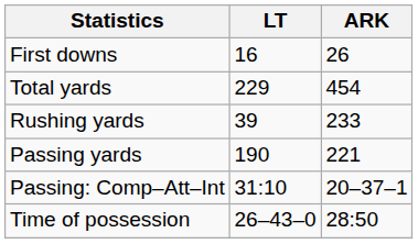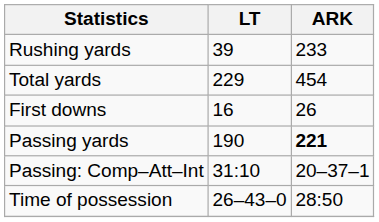rows swapped: First downs <-> Rushing yards
Passing yards | ARK: normal -> bold
